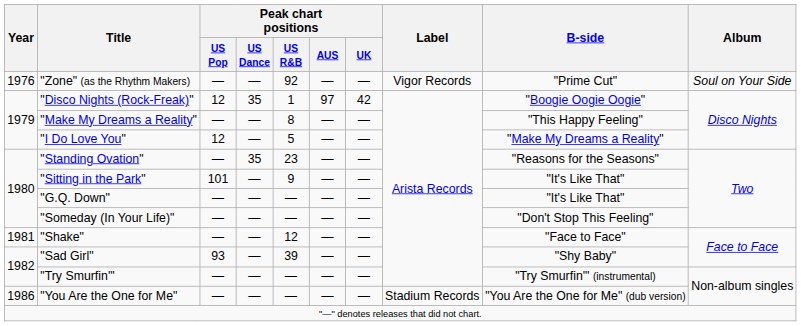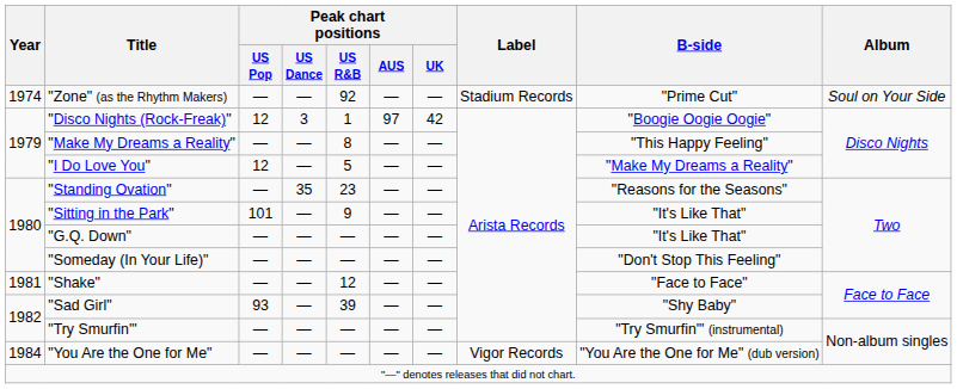"Zone" (as the Rhythm Makers) | Year: 1976 -> 1974
"Zone" (as the Rhythm Makers) | Label: Vigor Records -> Stadium Records
"Disco Nights (Rock-Freak)" | Peak chart positions / US Dance: 35 -> 3
"You Are the One for Me" | Year: 1986 -> 1984
"You Are the One for Me" | Label: Stadium Records -> Vigor Records
